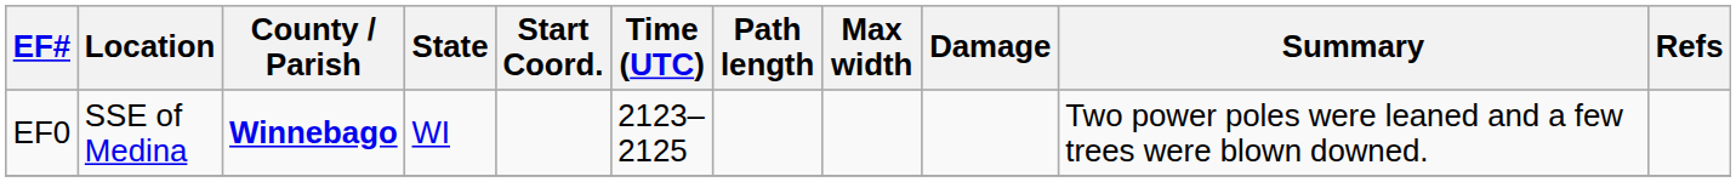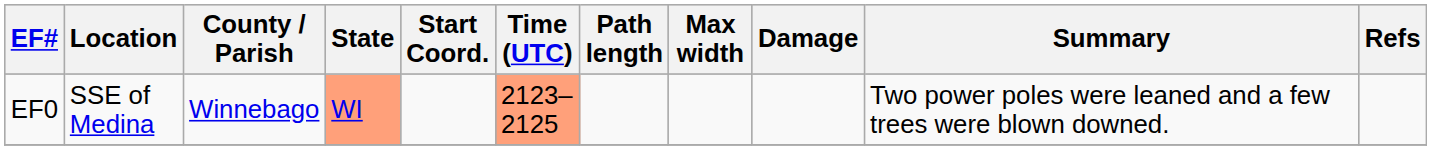EF0 | County / Parish: bold -> normal
EF0 | State: no background -> lightsalmon background
EF0 | Time (UTC): no background -> lightsalmon background
